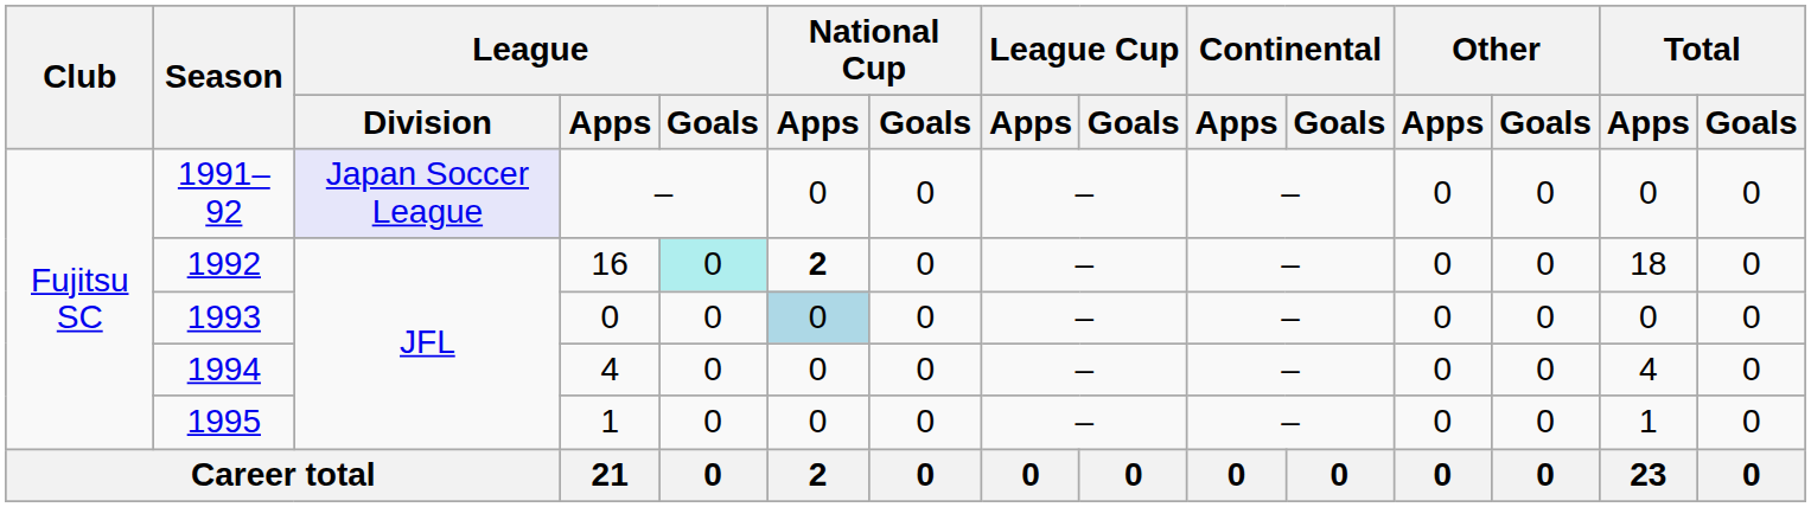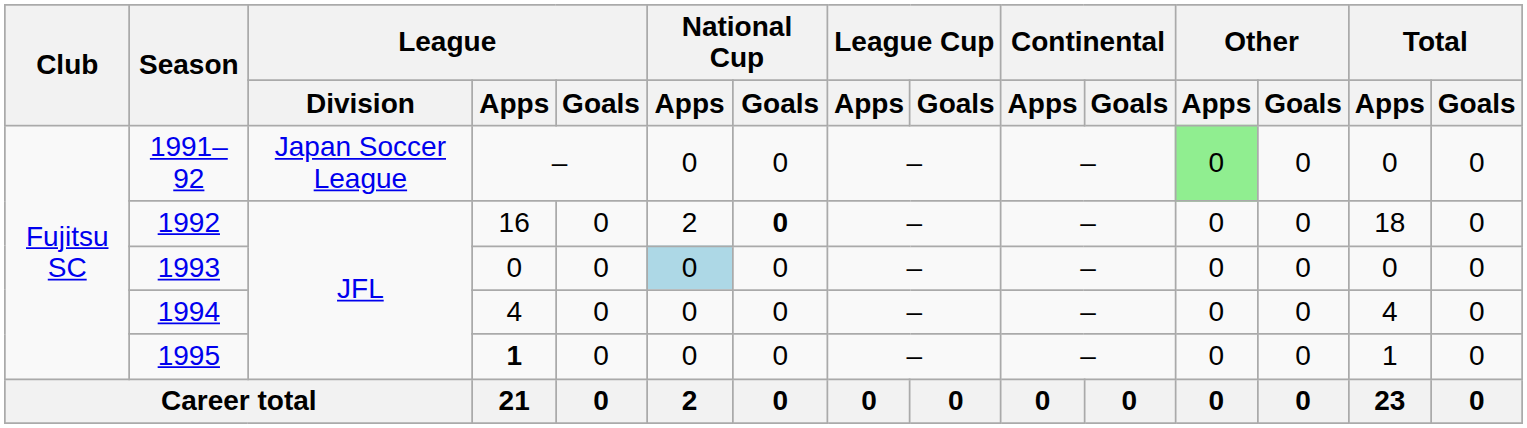1991–92 | League / Division: lavender background -> no background
1991–92 | Other / Apps: no background -> lightgreen background
1992 | League / Goals: paleturquoise background -> no background
1992 | National Cup / Apps: bold -> normal
1992 | National Cup / Goals: normal -> bold
1995 | League / Apps: normal -> bold
